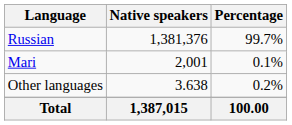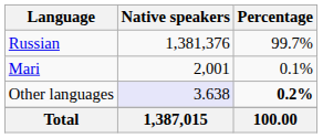Other languages | Native speakers: no background -> lavender background
Other languages | Percentage: normal -> bold
